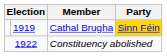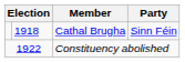Cathal Brugha | column 2: 1919 -> 1918
Cathal Brugha | Party: gold background -> no background
